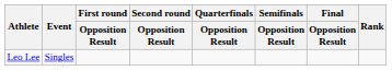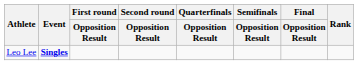Leo Lee | Event: normal -> bold
